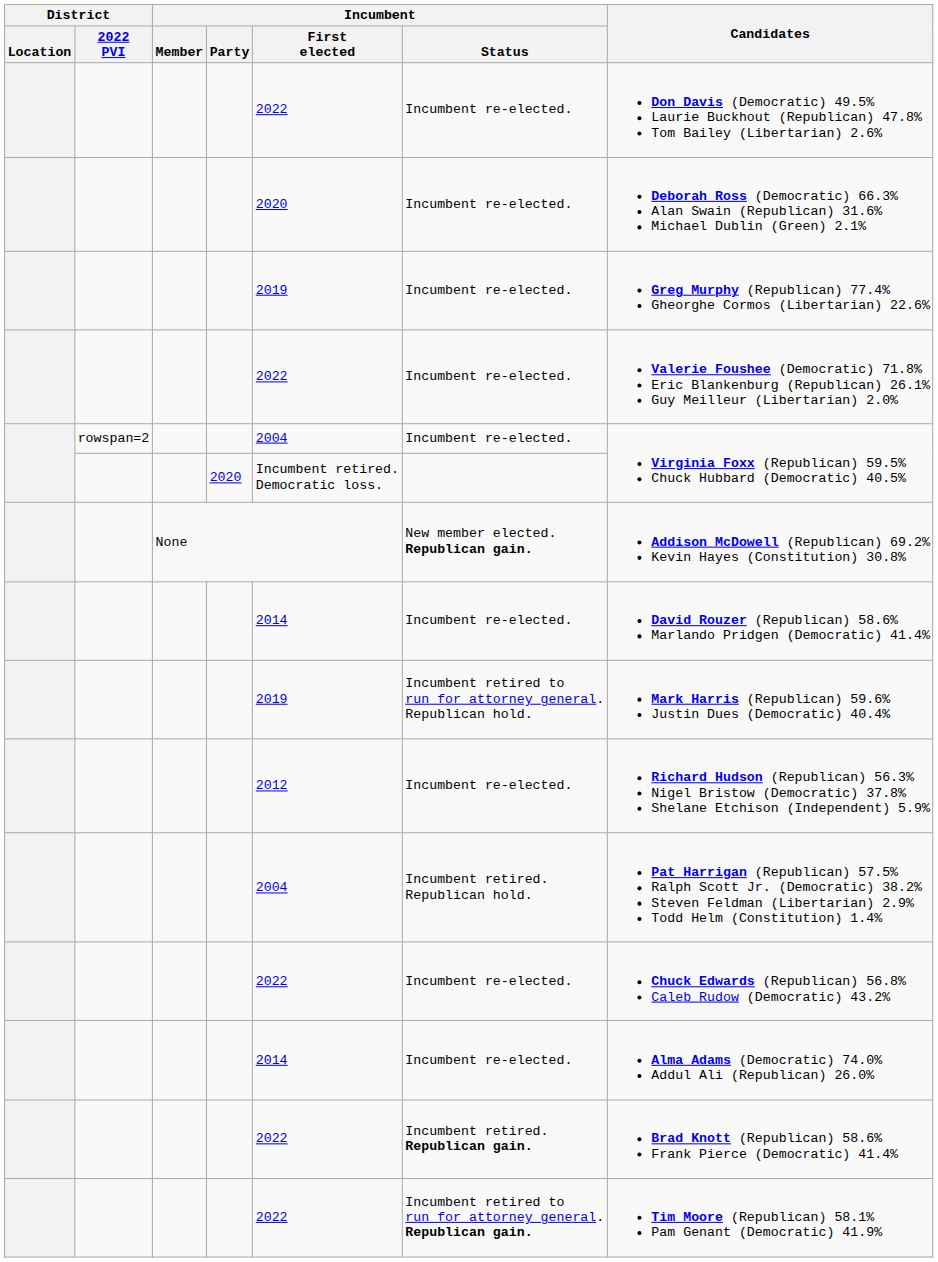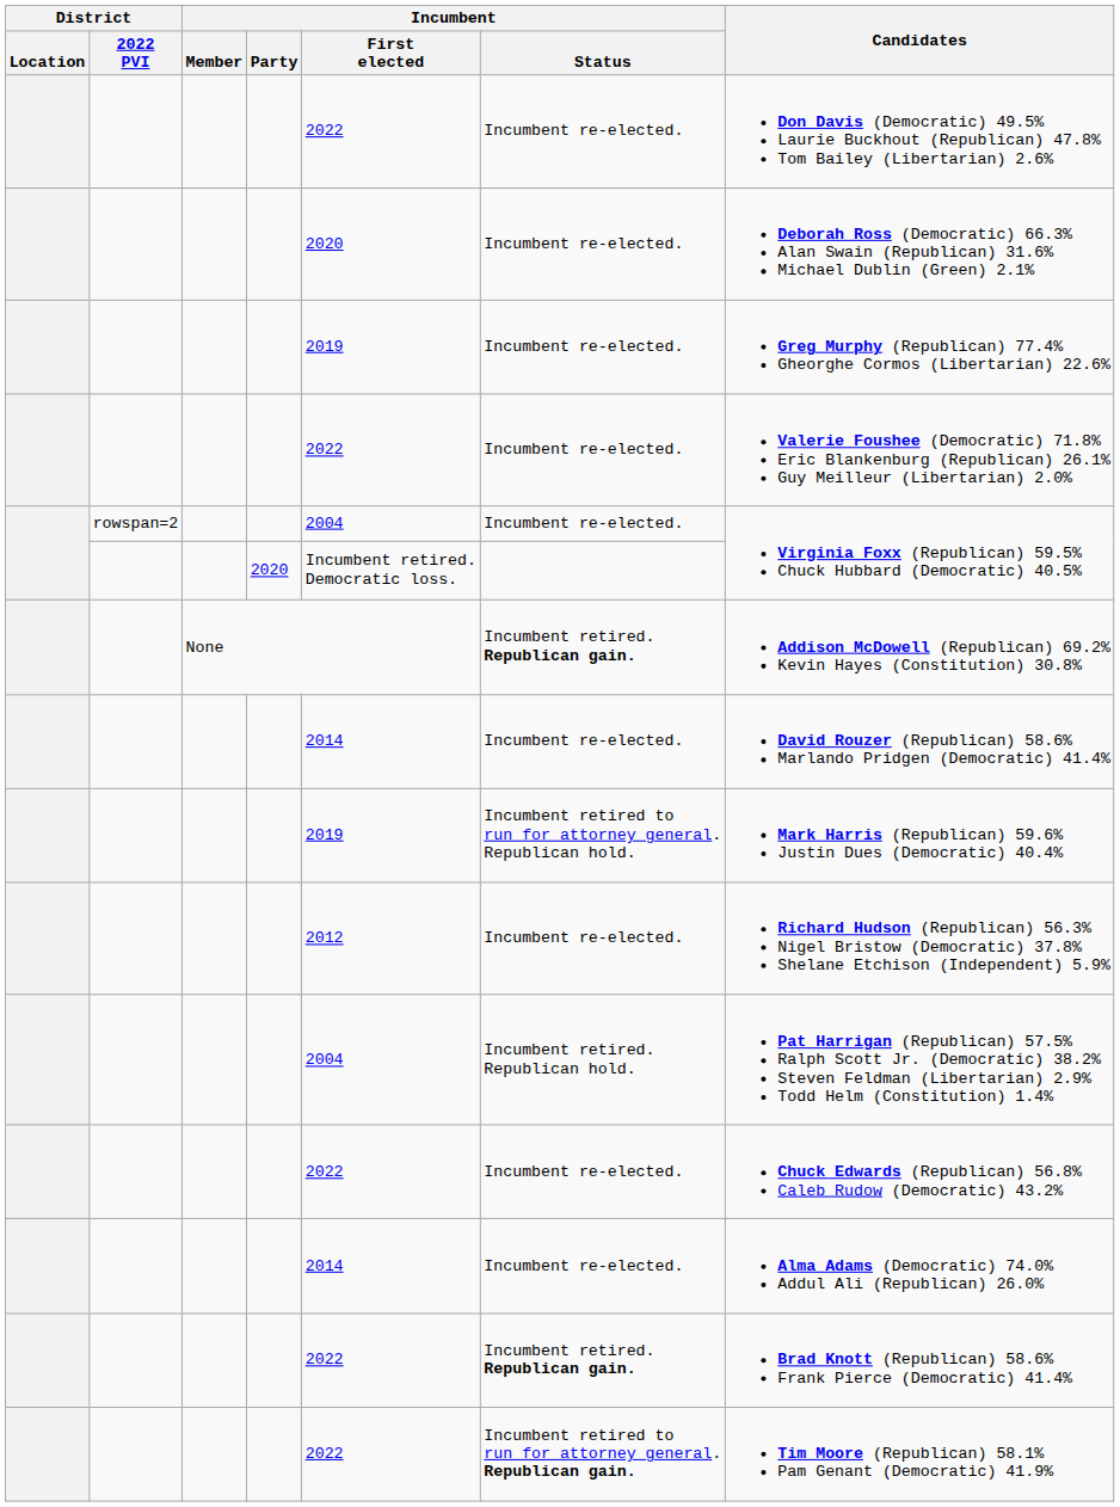None | Incumbent / Status: New member elected. Republican gain. -> Incumbent retired. Republican gain.
